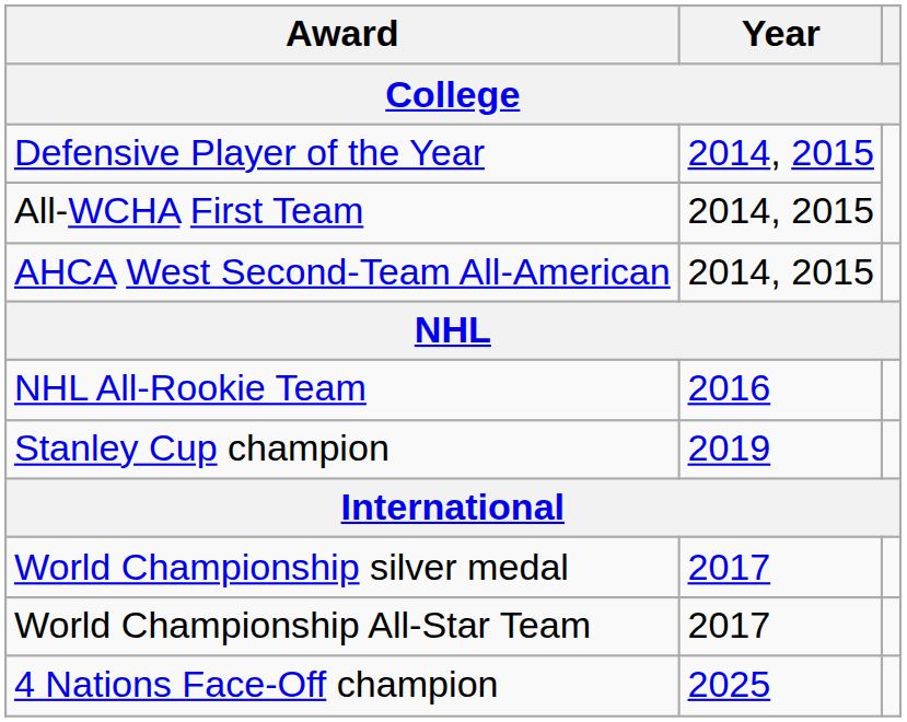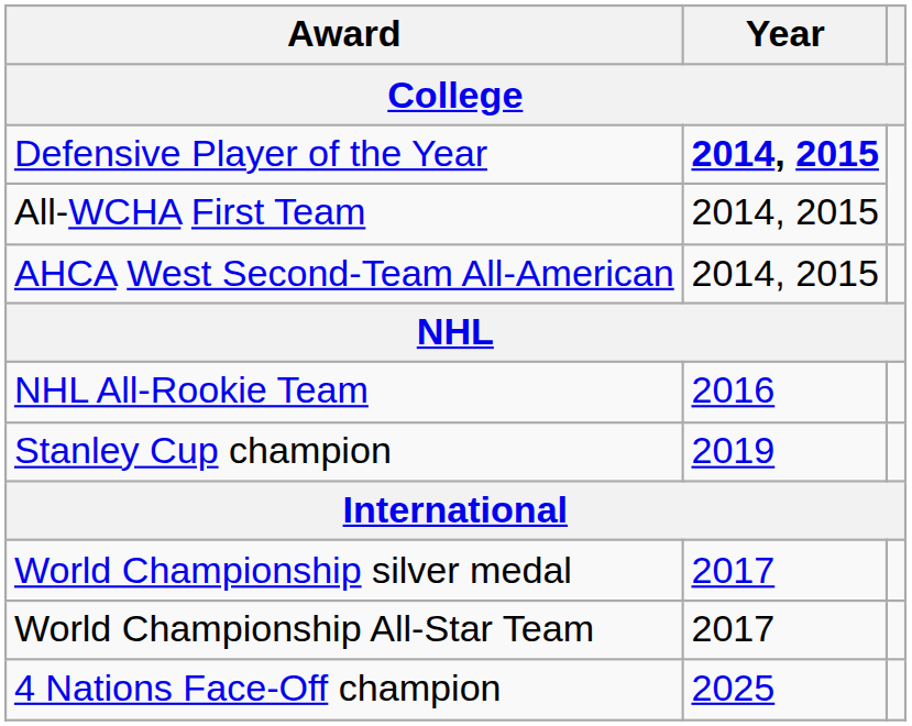Defensive Player of the Year | Year: normal -> bold
